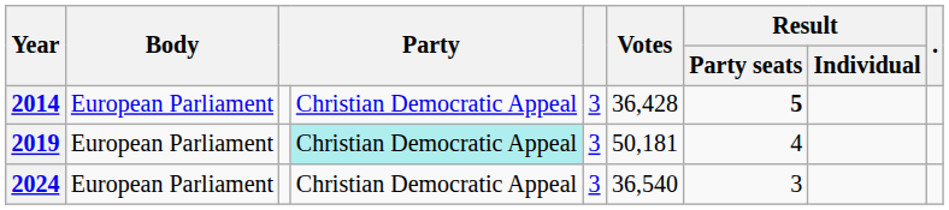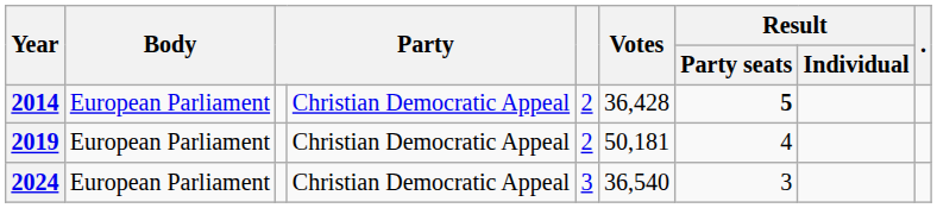2014 | column 5: 3 -> 2
2019 | column 4: paleturquoise background -> no background
2019 | column 5: 3 -> 2
